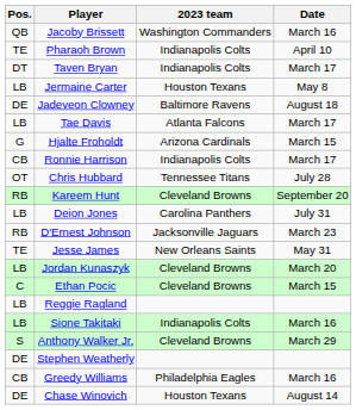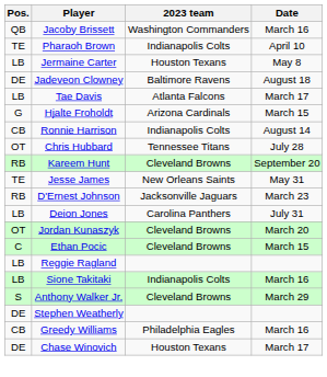- row: DT | Taven Bryan | Indianapolis Colts | March 17
Ronnie Harrison | Date: March 17 -> August 14
rows swapped: Jesse James <-> Deion Jones
Jordan Kunaszyk | Pos.: LB -> OT
Chase Winovich | Date: August 14 -> March 17
